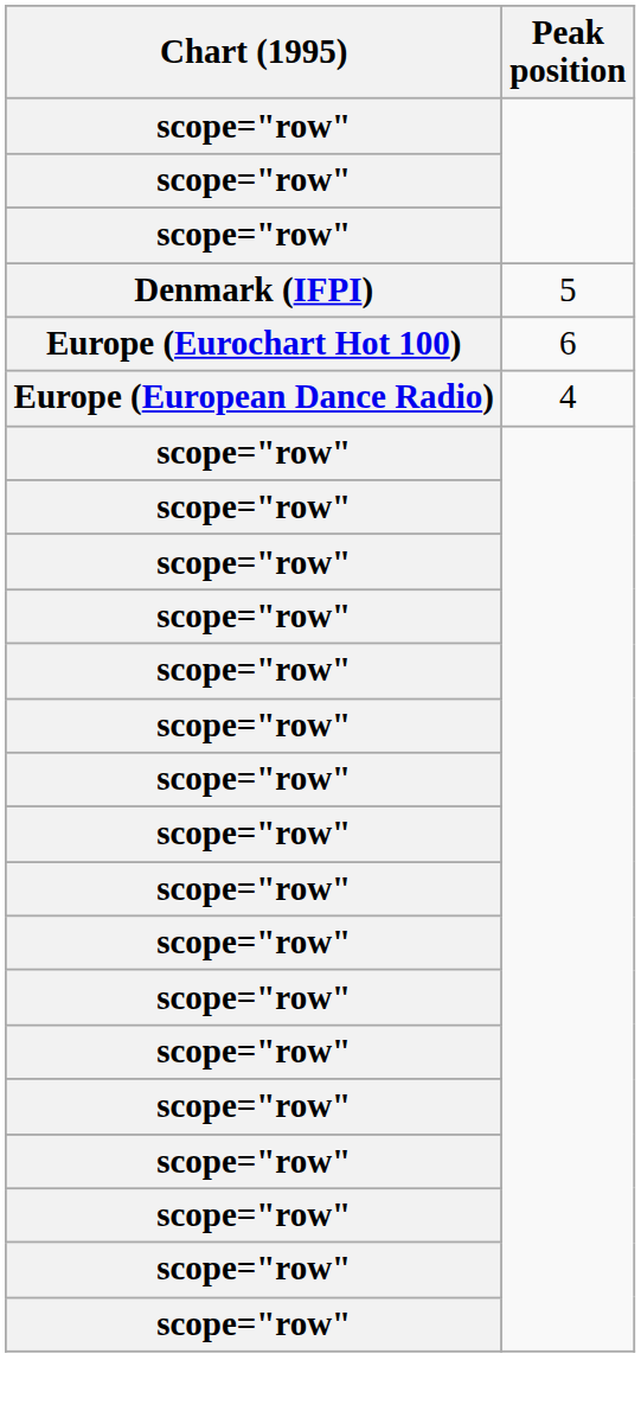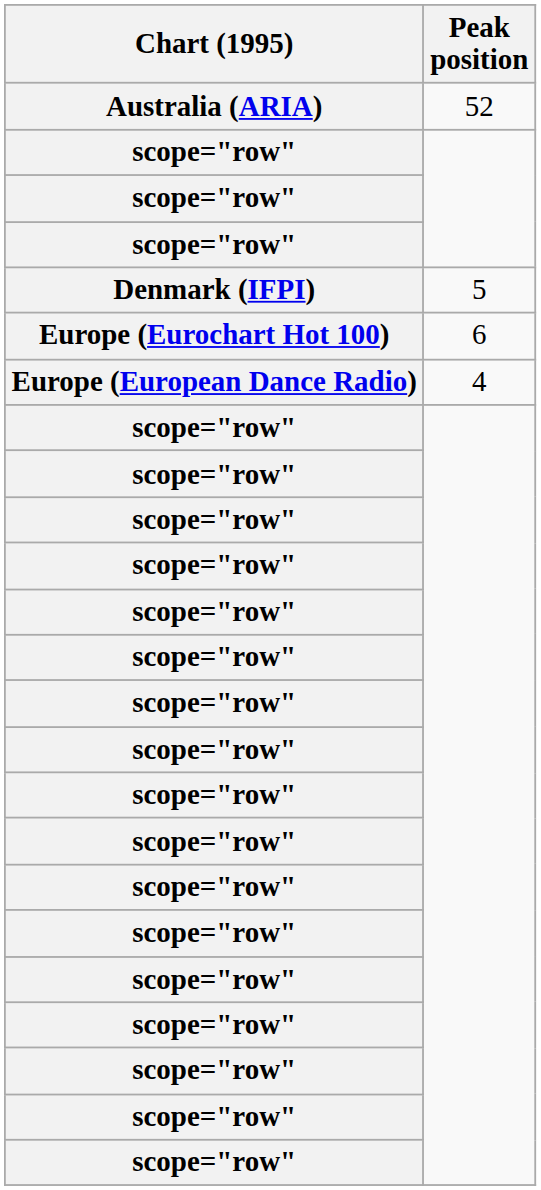+ row: Australia (ARIA) | 52
